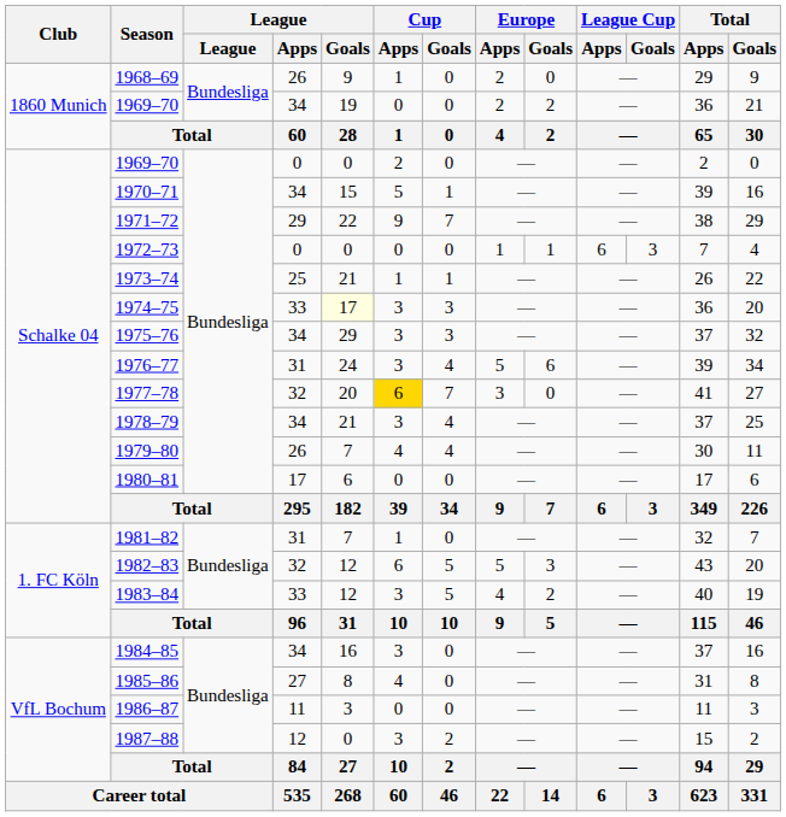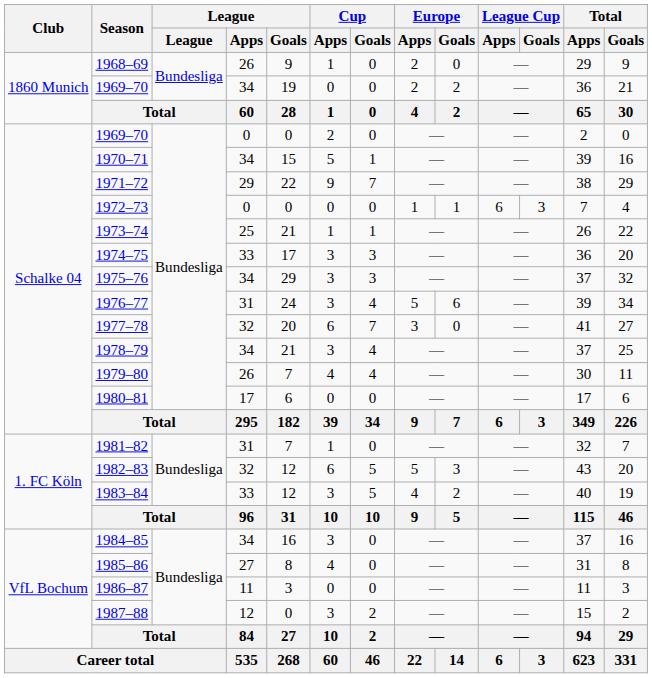1974–75 | League / Goals: lightyellow background -> no background
1977–78 | Cup / Apps: gold background -> no background
